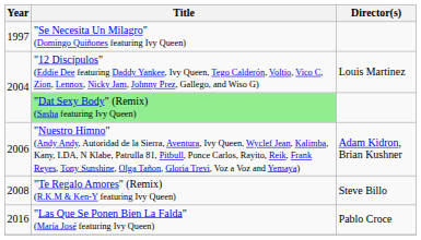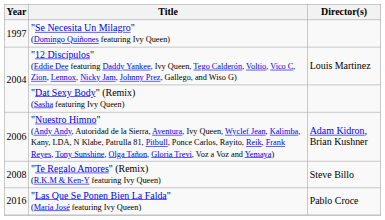"Dat Sexy Body" (Remix) (Sasha featuring Ivy Queen) | Title: lightgreen background -> no background
